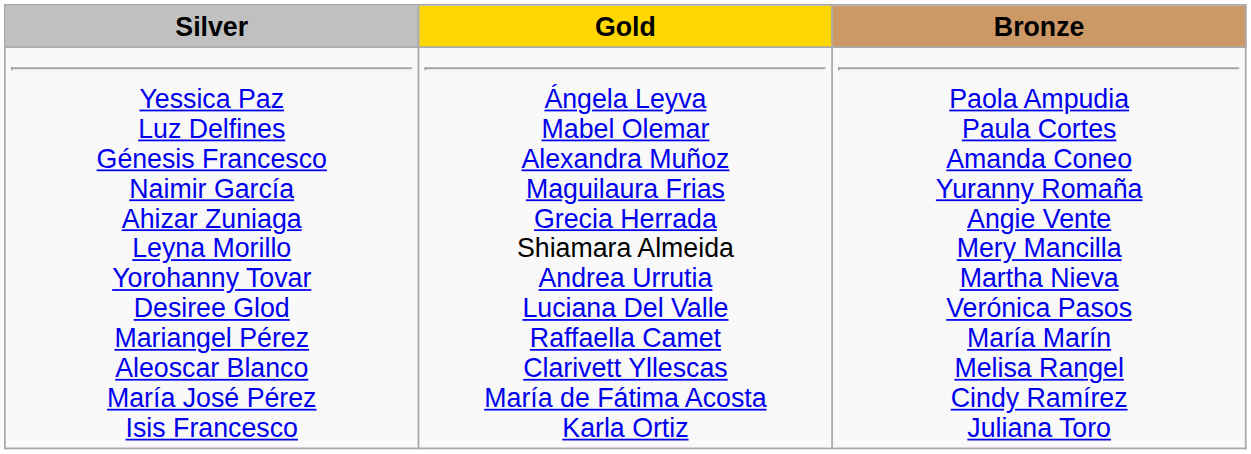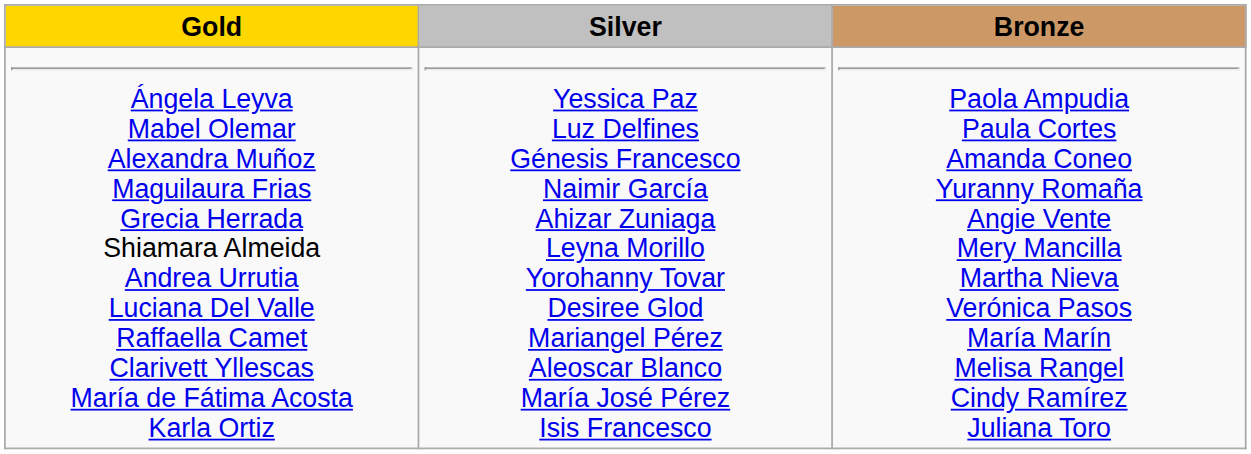columns swapped: Gold <-> Silver
